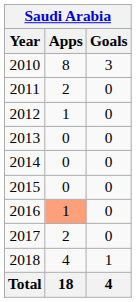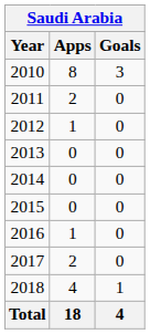2016 | Apps: lightsalmon background -> no background
